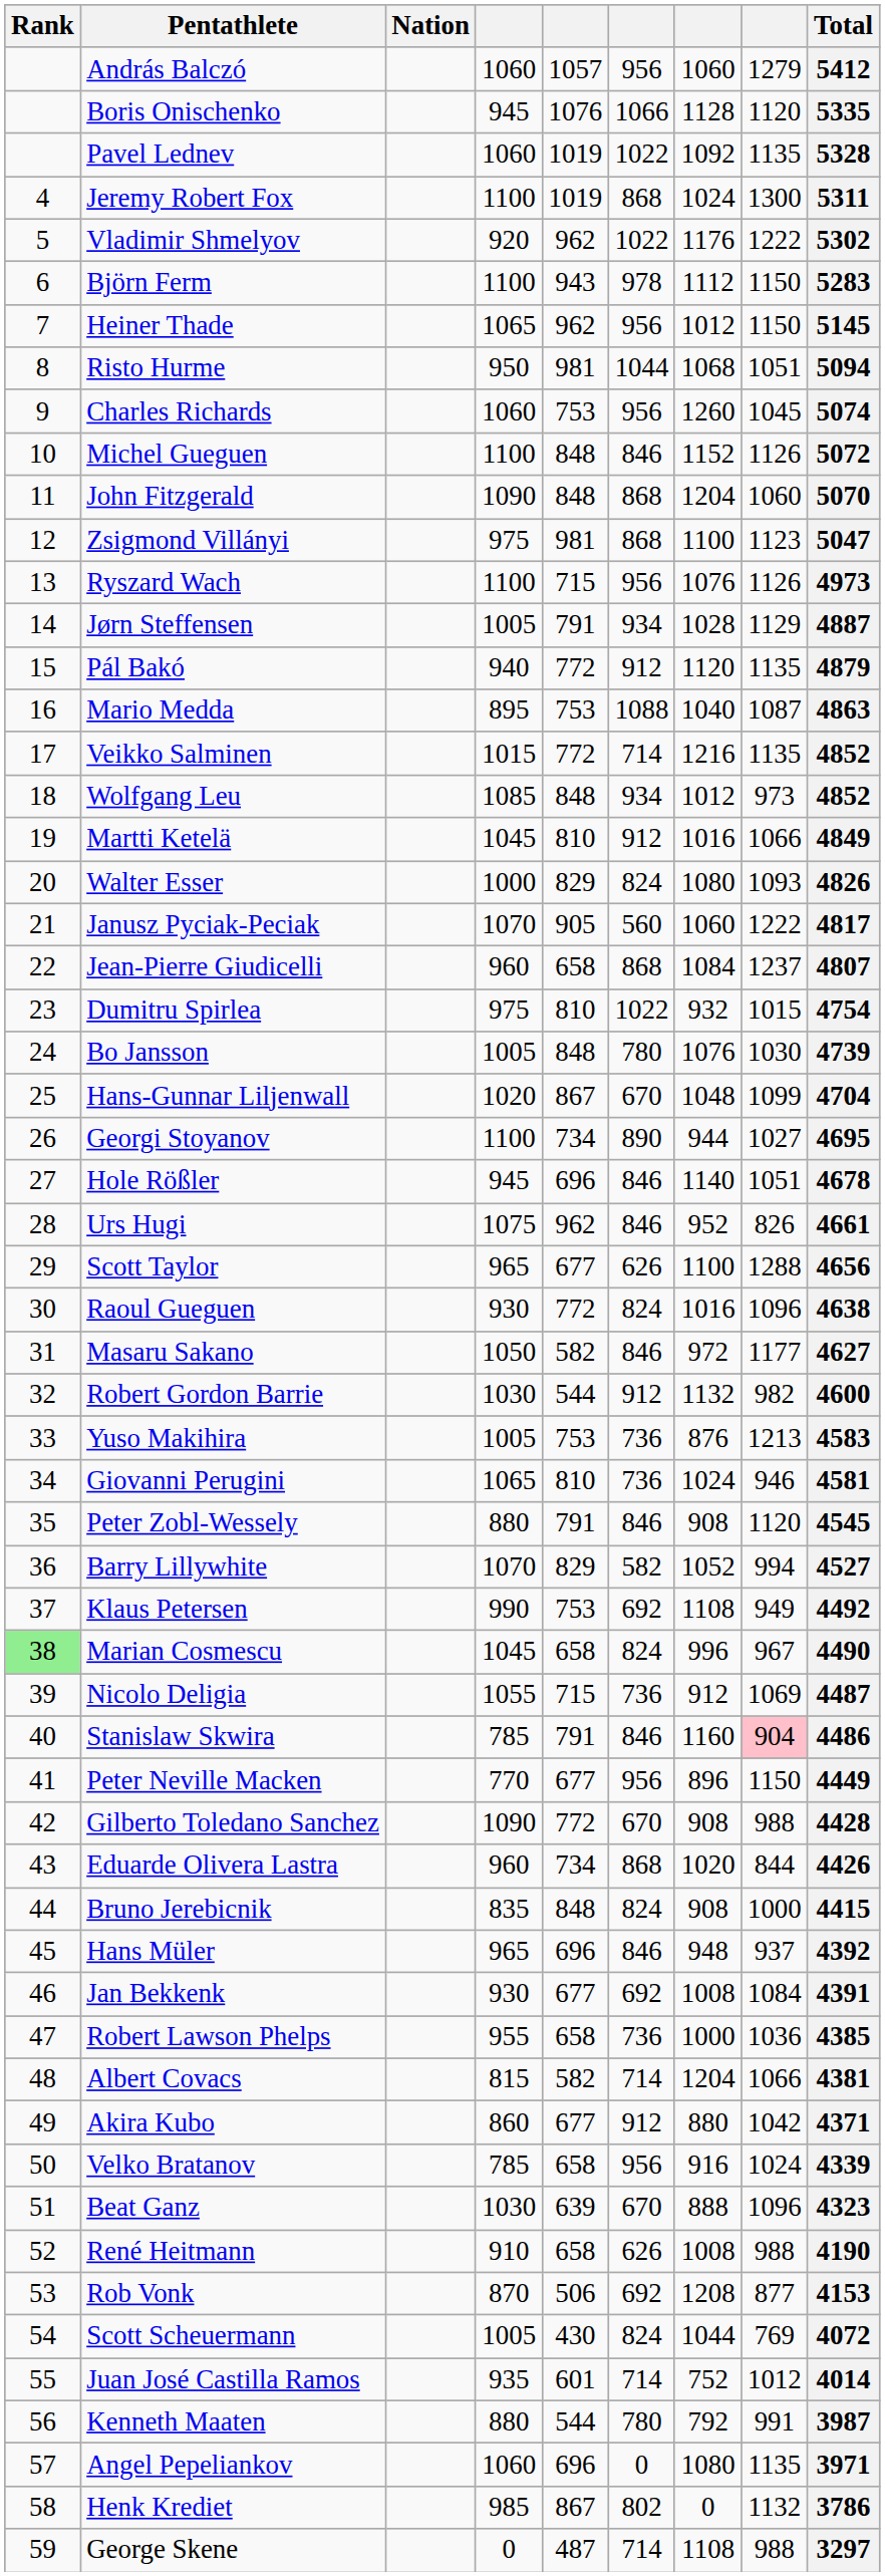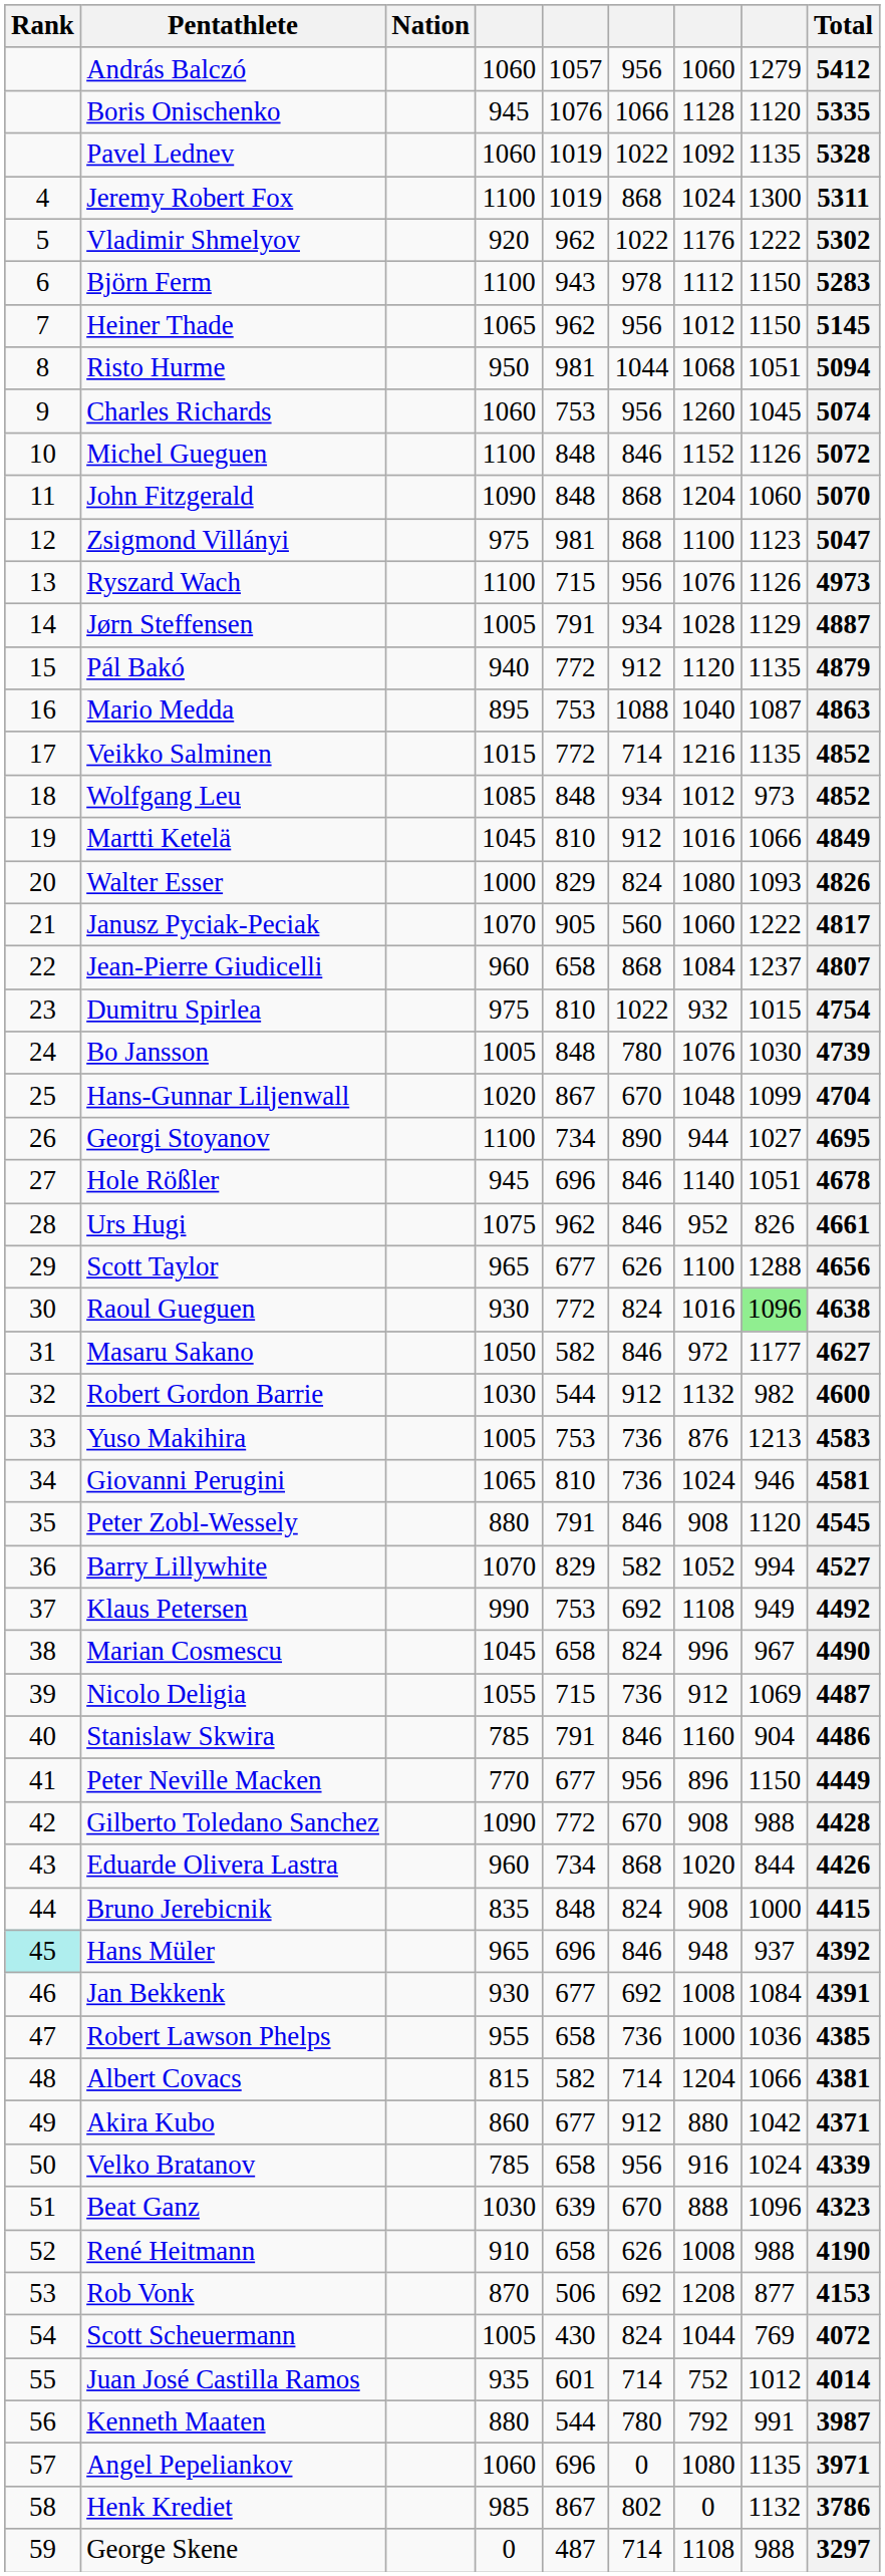Raoul Gueguen | column 8: no background -> lightgreen background
Marian Cosmescu | Rank: lightgreen background -> no background
Stanislaw Skwira | column 8: pink background -> no background
Hans Müler | Rank: no background -> paleturquoise background
